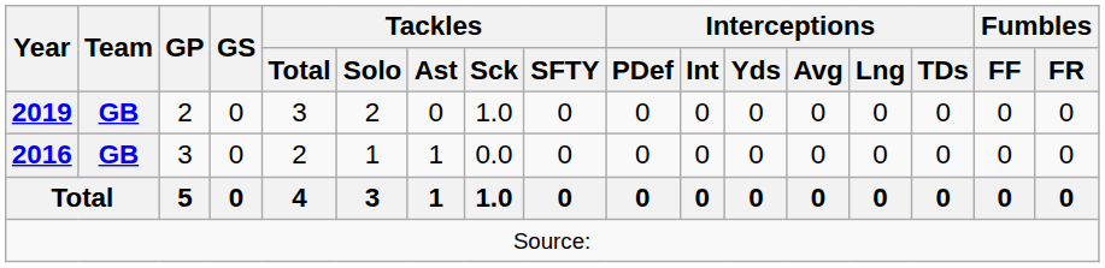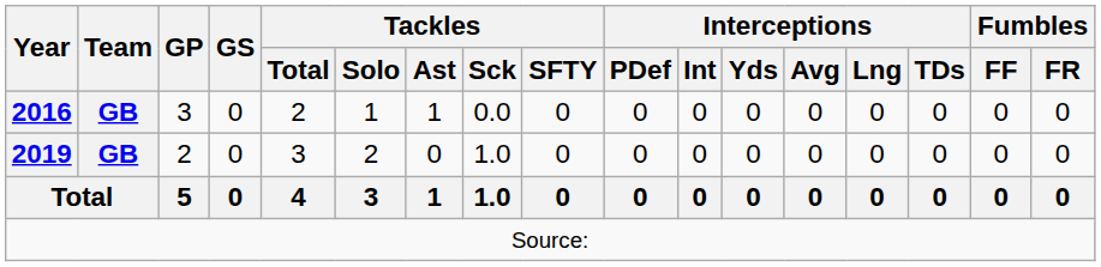rows swapped: 2016 <-> 2019
